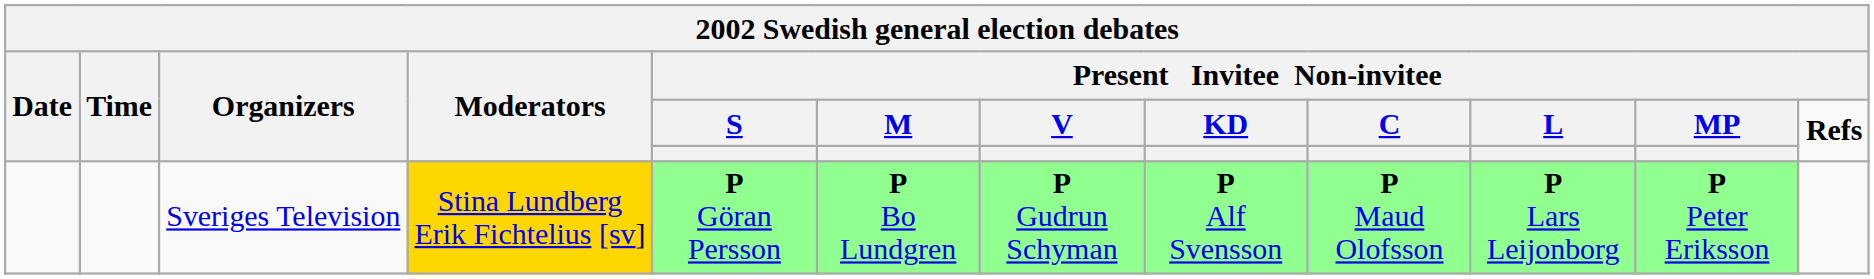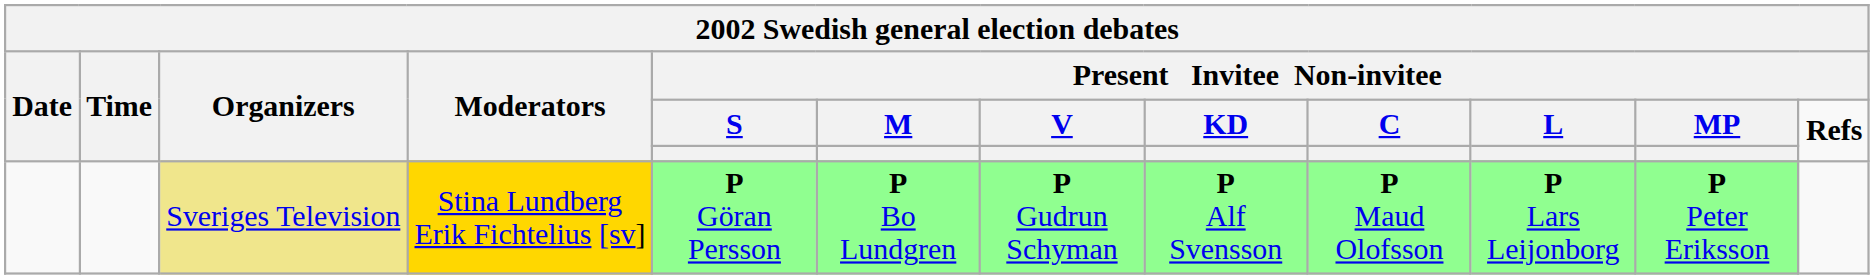row 5 | Organizers: no background -> khaki background
